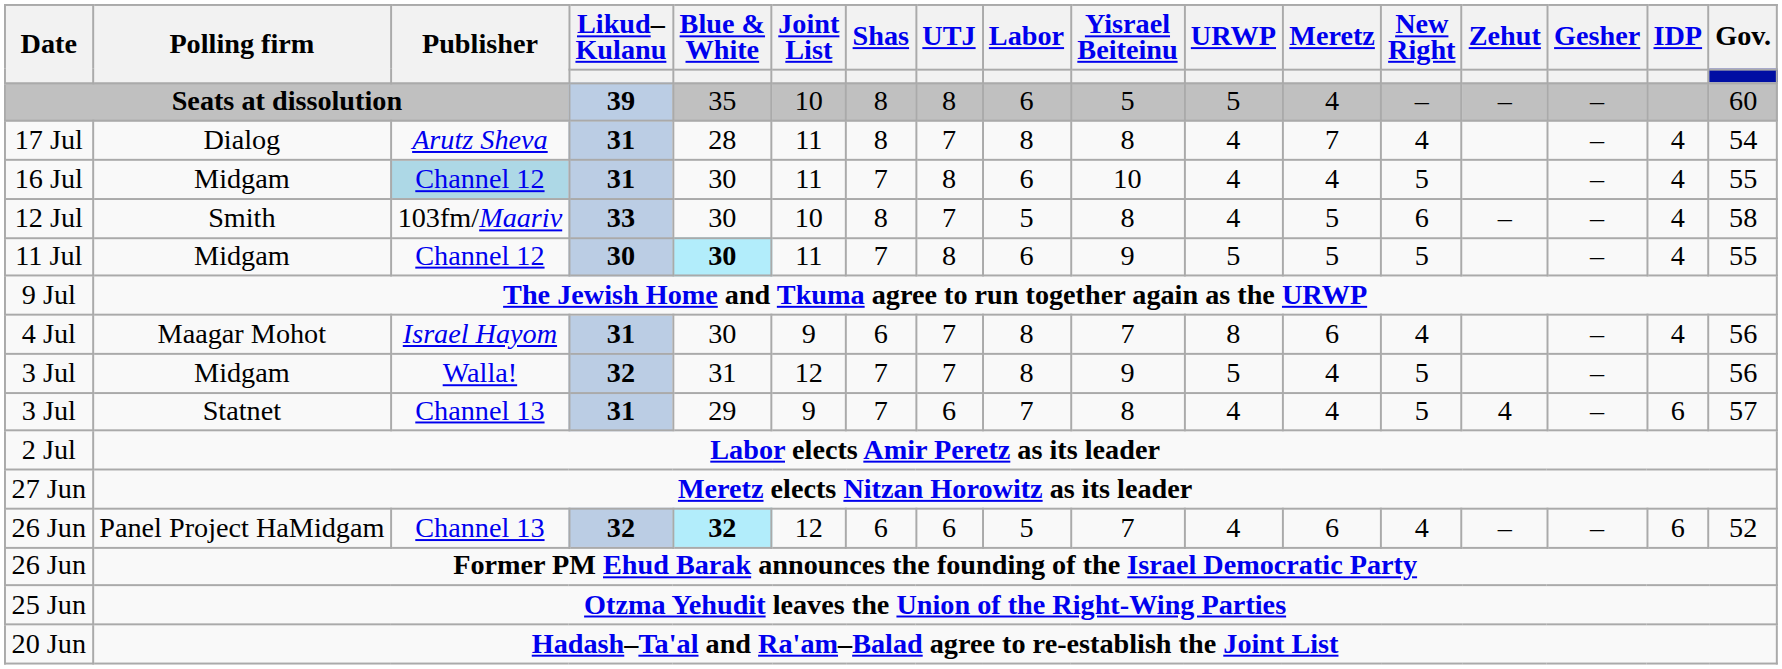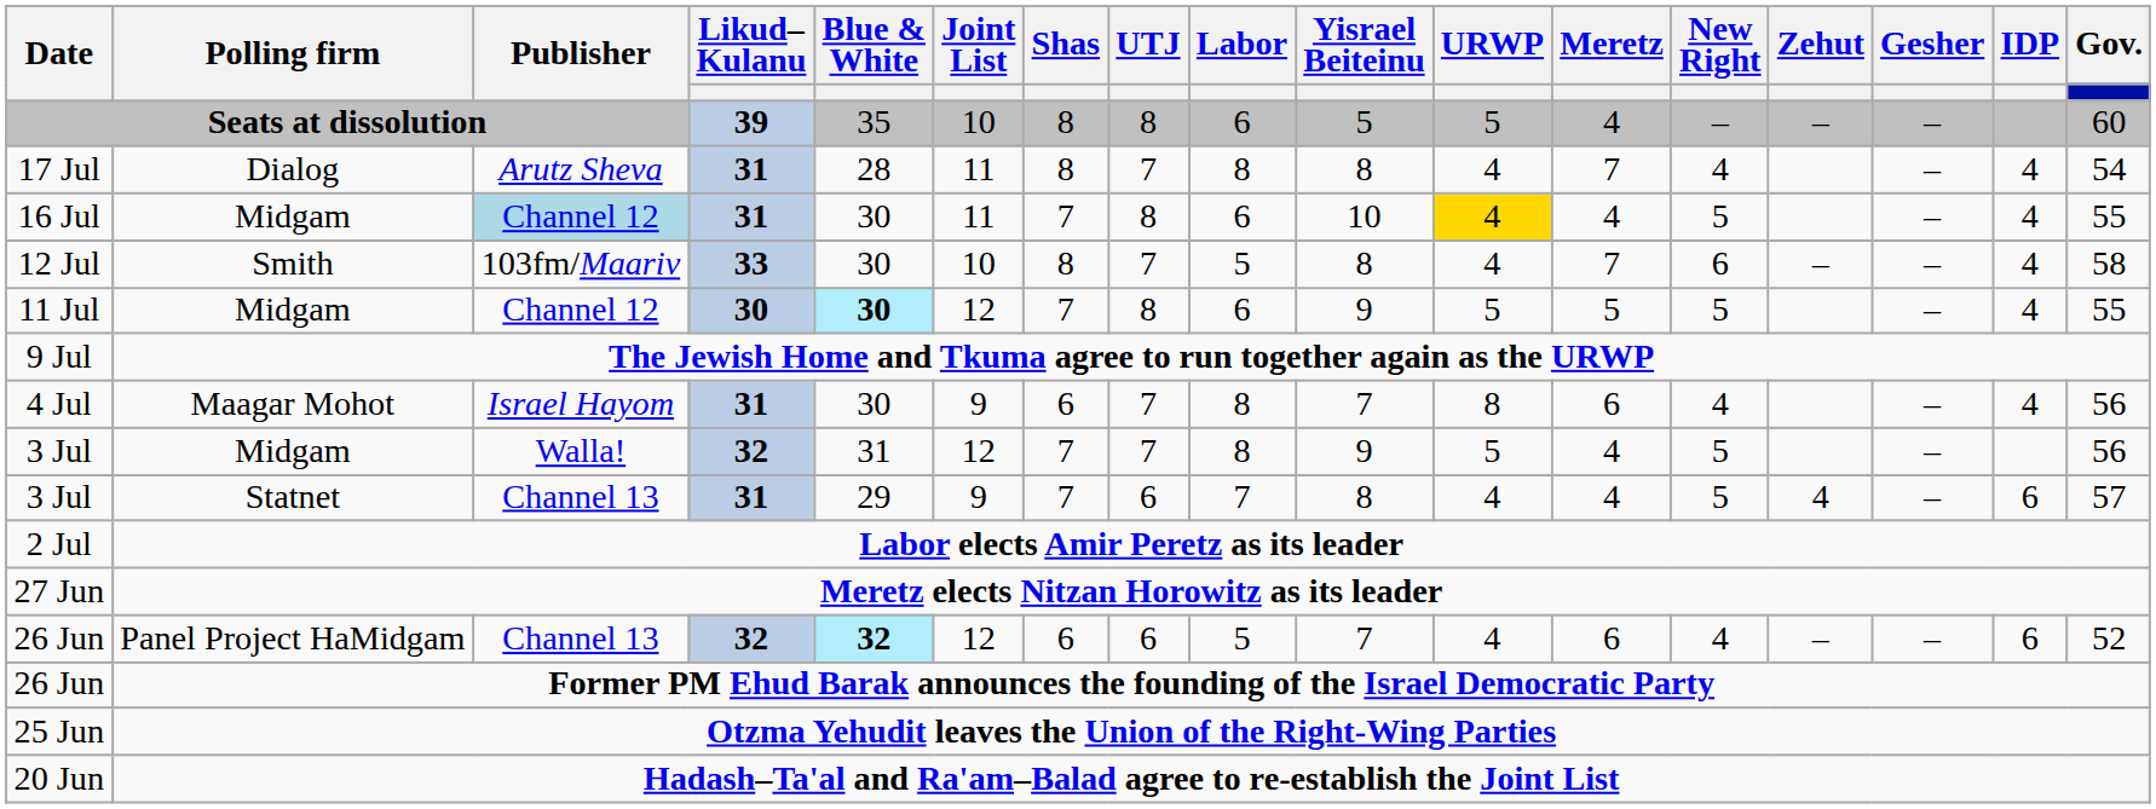16 Jul | URWP: no background -> gold background
12 Jul | Meretz: 5 -> 7
11 Jul | Joint List: 11 -> 12
